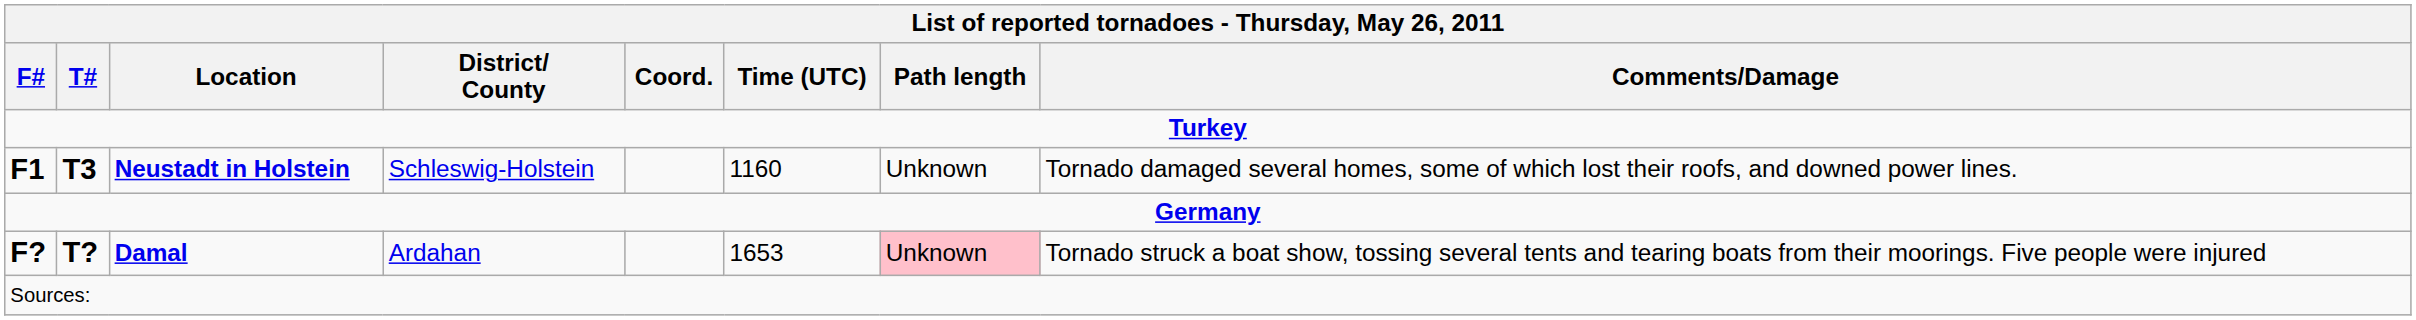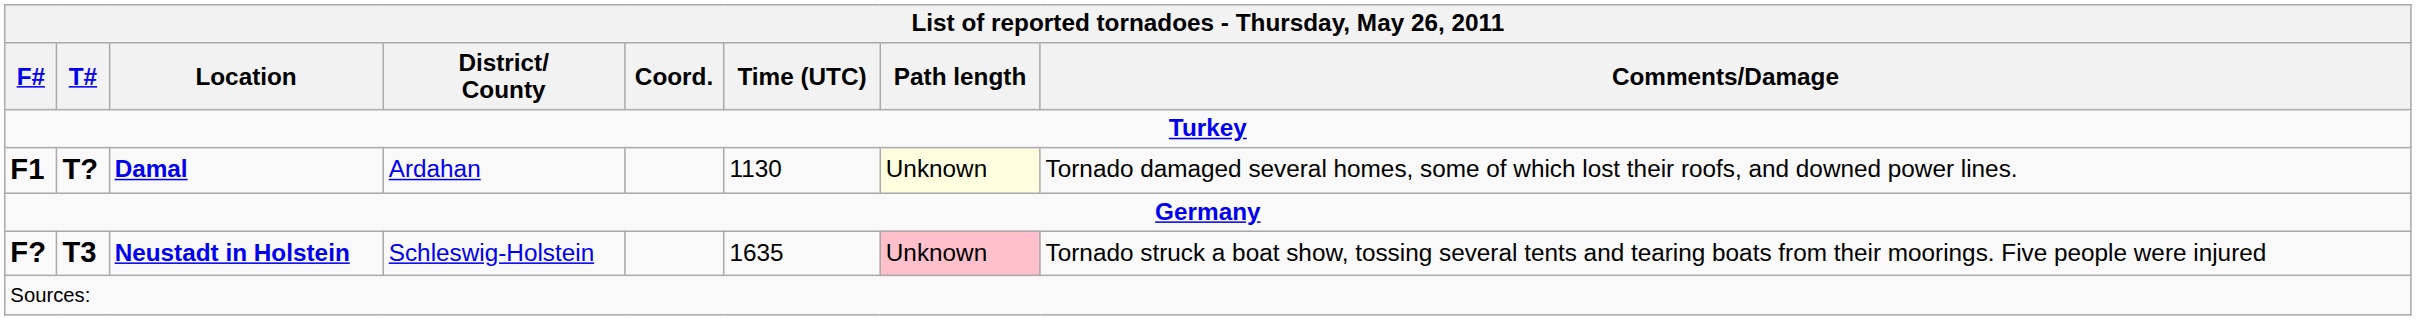F1 | T#: T3 -> T?
F1 | Location: Neustadt in Holstein -> Damal
F1 | District/ County: Schleswig-Holstein -> Ardahan
F1 | Time (UTC): 1160 -> 1130
F1 | Path length: no background -> lightyellow background
F? | T#: T? -> T3
F? | Location: Damal -> Neustadt in Holstein
F? | District/ County: Ardahan -> Schleswig-Holstein
F? | Time (UTC): 1653 -> 1635
